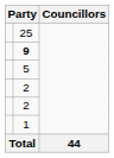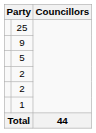9 | column 2: bold -> normal
